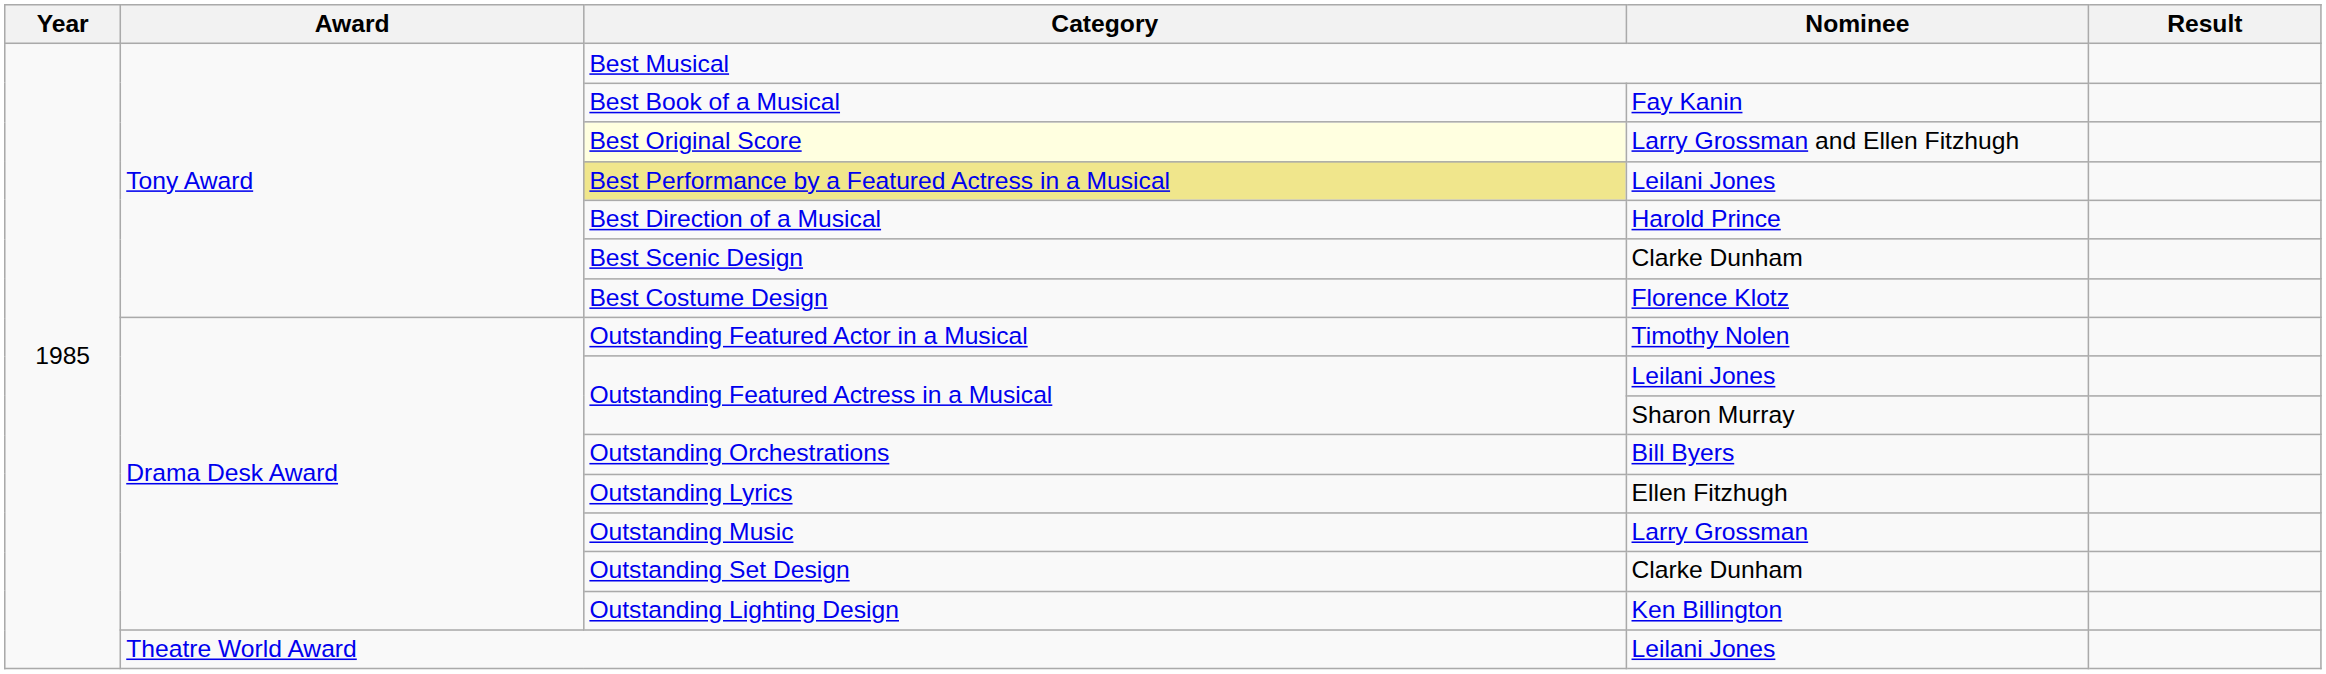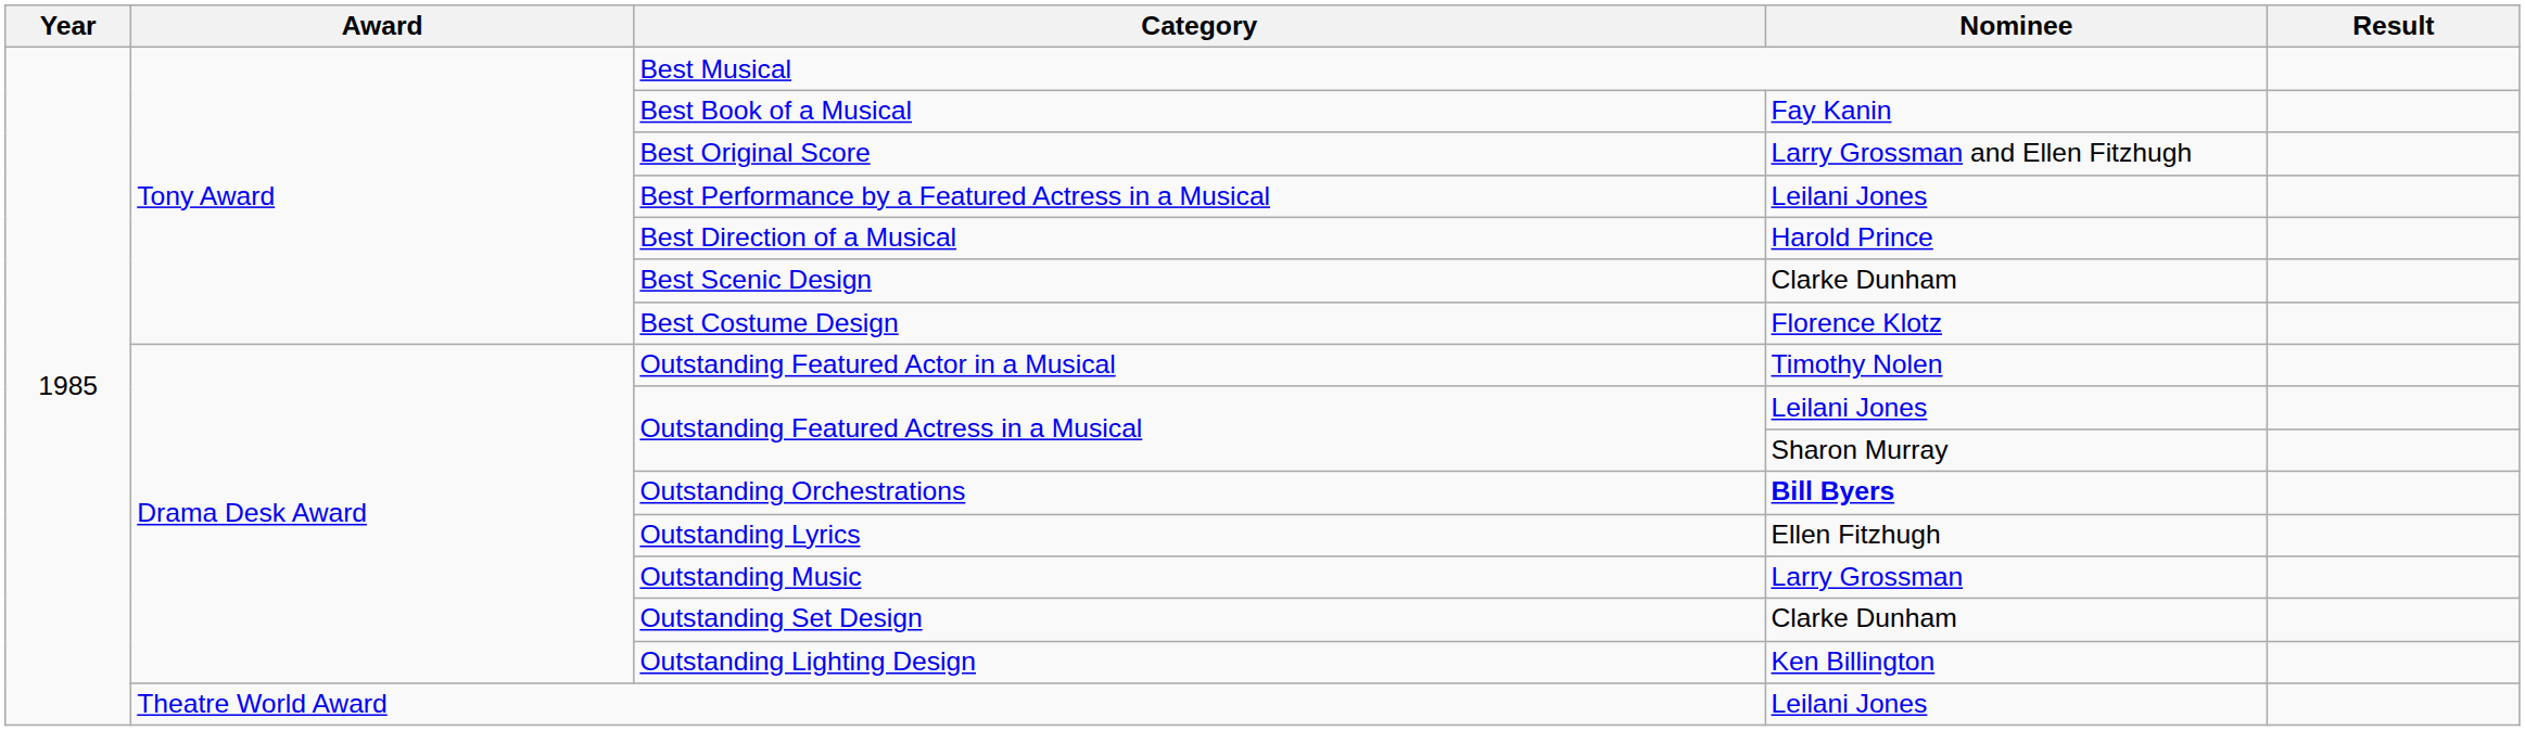Best Original Score | Category: lightyellow background -> no background
Best Performance by a Featured Actress in a Musical | Category: khaki background -> no background
Outstanding Orchestrations | Nominee: normal -> bold
